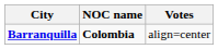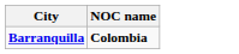- column: Votes | align=center
